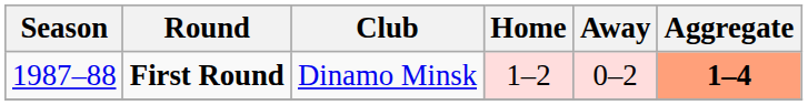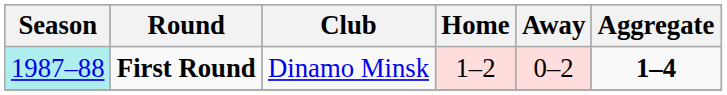First Round | Season: no background -> paleturquoise background
First Round | Aggregate: lightsalmon background -> no background
